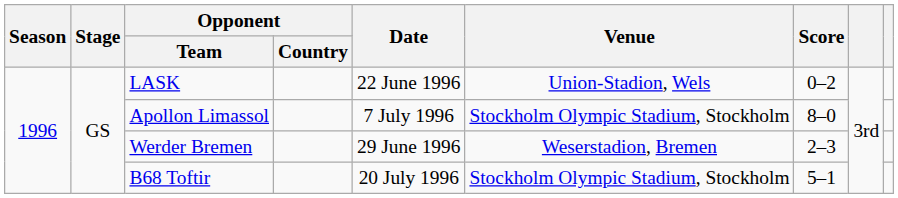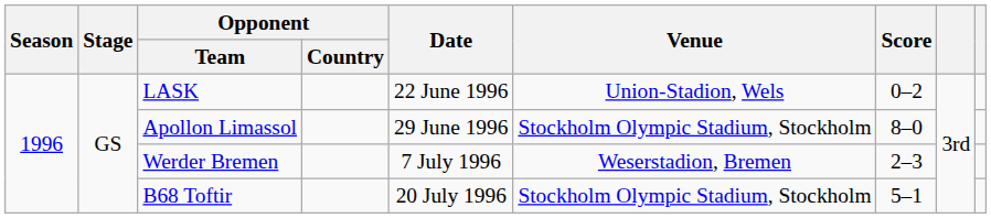Apollon Limassol | Date: 7 July 1996 -> 29 June 1996
Werder Bremen | Date: 29 June 1996 -> 7 July 1996
